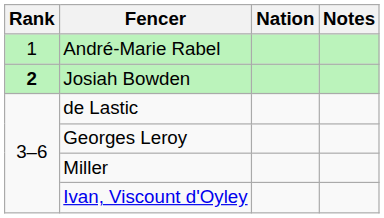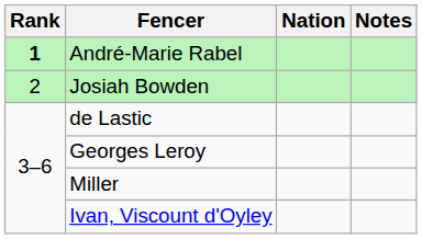André-Marie Rabel | Rank: normal -> bold
Josiah Bowden | Rank: bold -> normal
